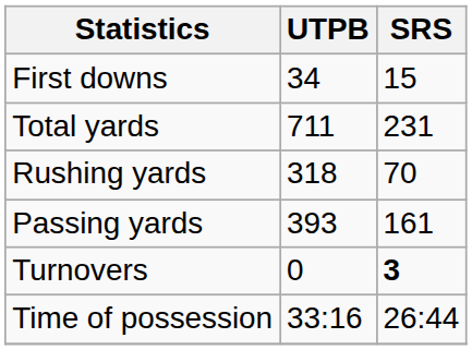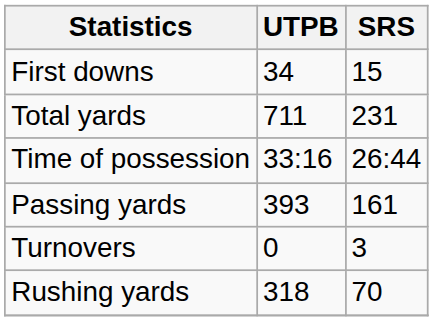rows swapped: Rushing yards <-> Time of possession
Turnovers | SRS: bold -> normal
